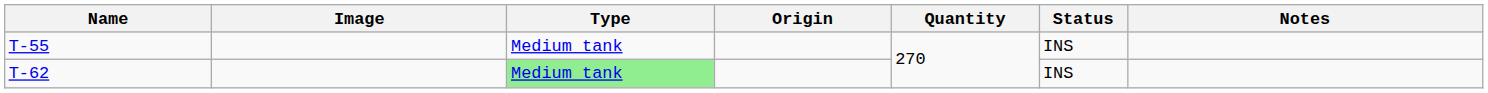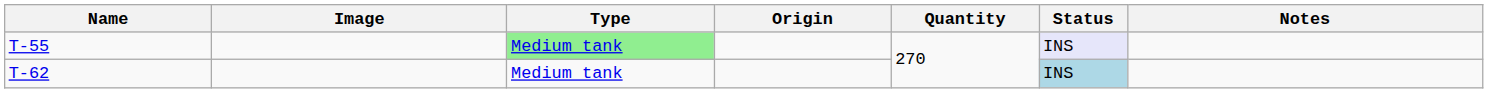T-55 | Type: no background -> lightgreen background
T-55 | Status: no background -> lavender background
T-62 | Type: lightgreen background -> no background
T-62 | Status: no background -> lightblue background
